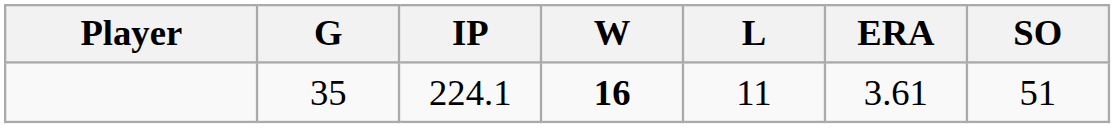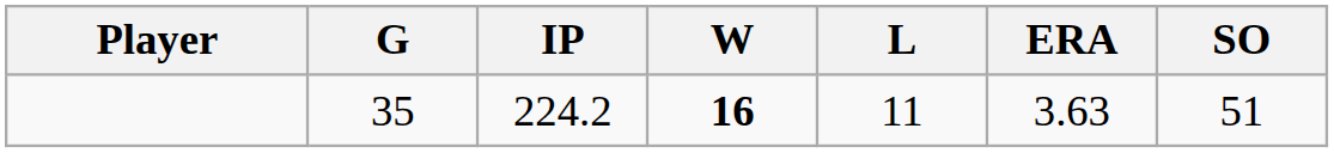row 2 | IP: 224.1 -> 224.2
row 2 | ERA: 3.61 -> 3.63
